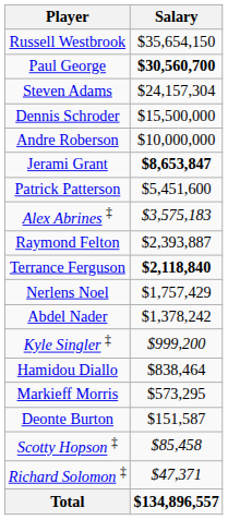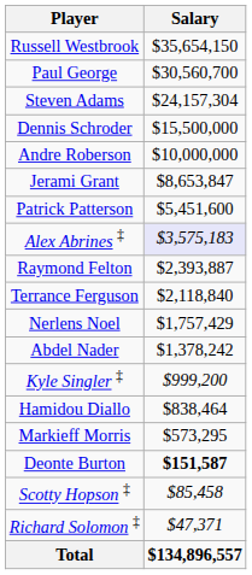Paul George | Salary: bold -> normal
Jerami Grant | Salary: bold -> normal
Alex Abrines ‡ | Salary: no background -> lavender background
Terrance Ferguson | Salary: bold -> normal
Deonte Burton | Salary: normal -> bold
